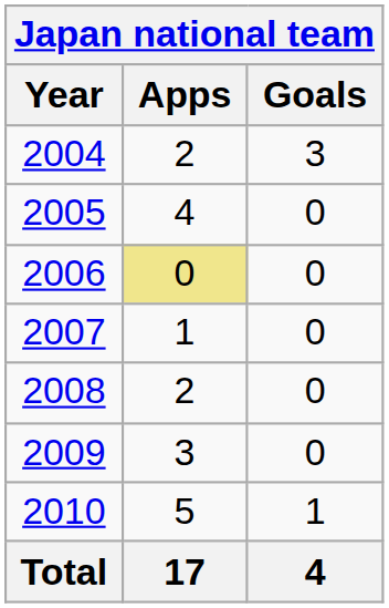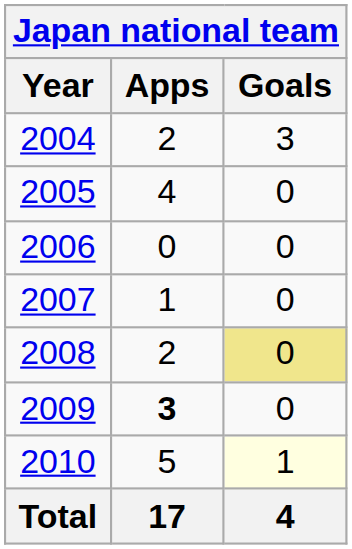2006 | Apps: khaki background -> no background
2008 | Goals: no background -> khaki background
2009 | Apps: normal -> bold
2010 | Goals: no background -> lightyellow background
